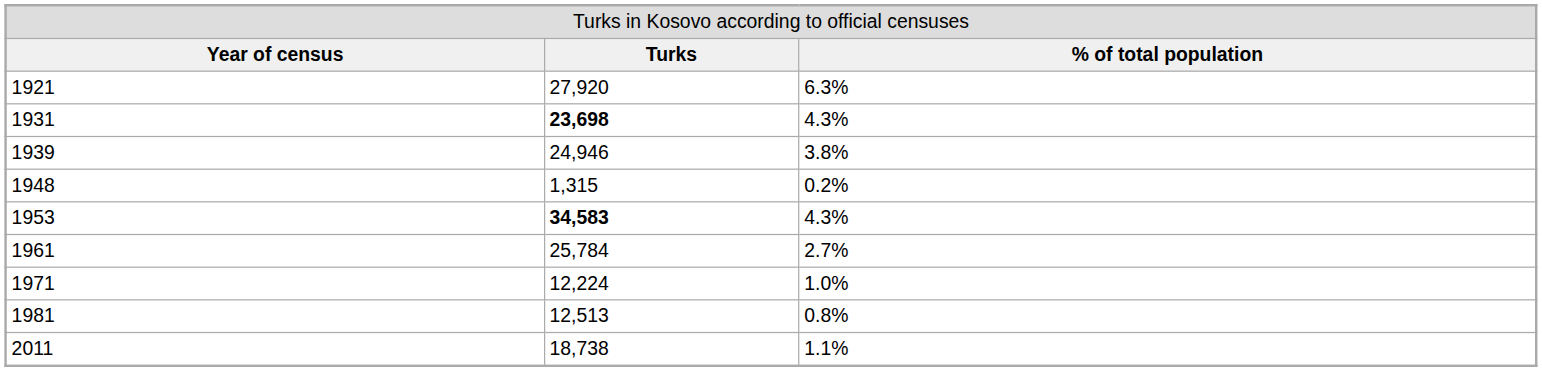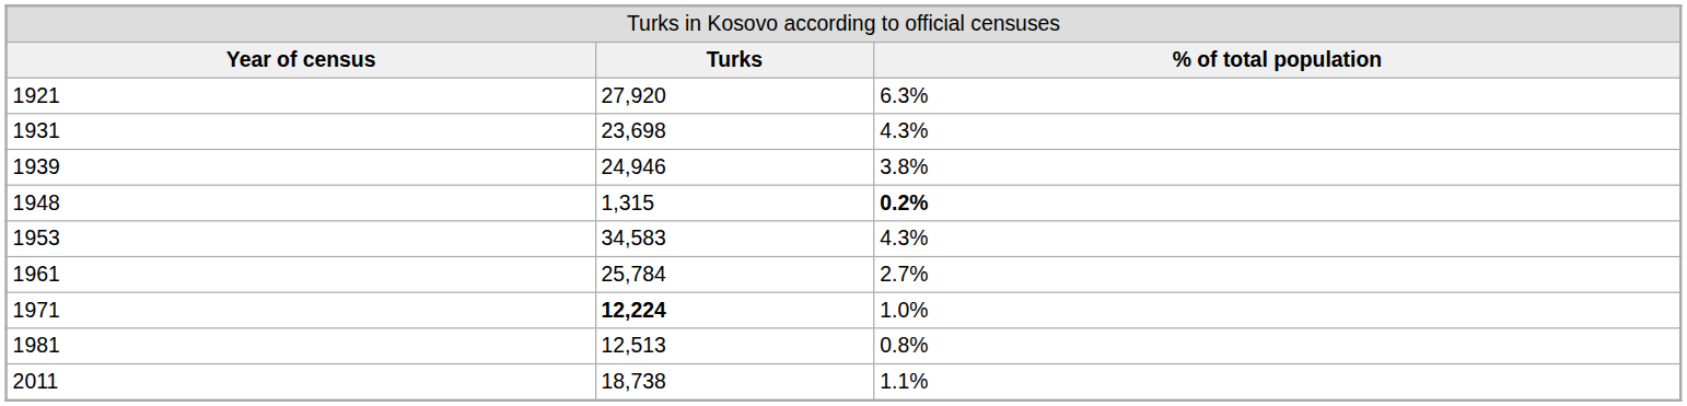1931 | column 2: bold -> normal
1948 | column 3: normal -> bold
1953 | column 2: bold -> normal
1971 | column 2: normal -> bold
